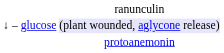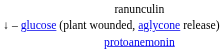row 2 | column 2: lavender background -> no background
